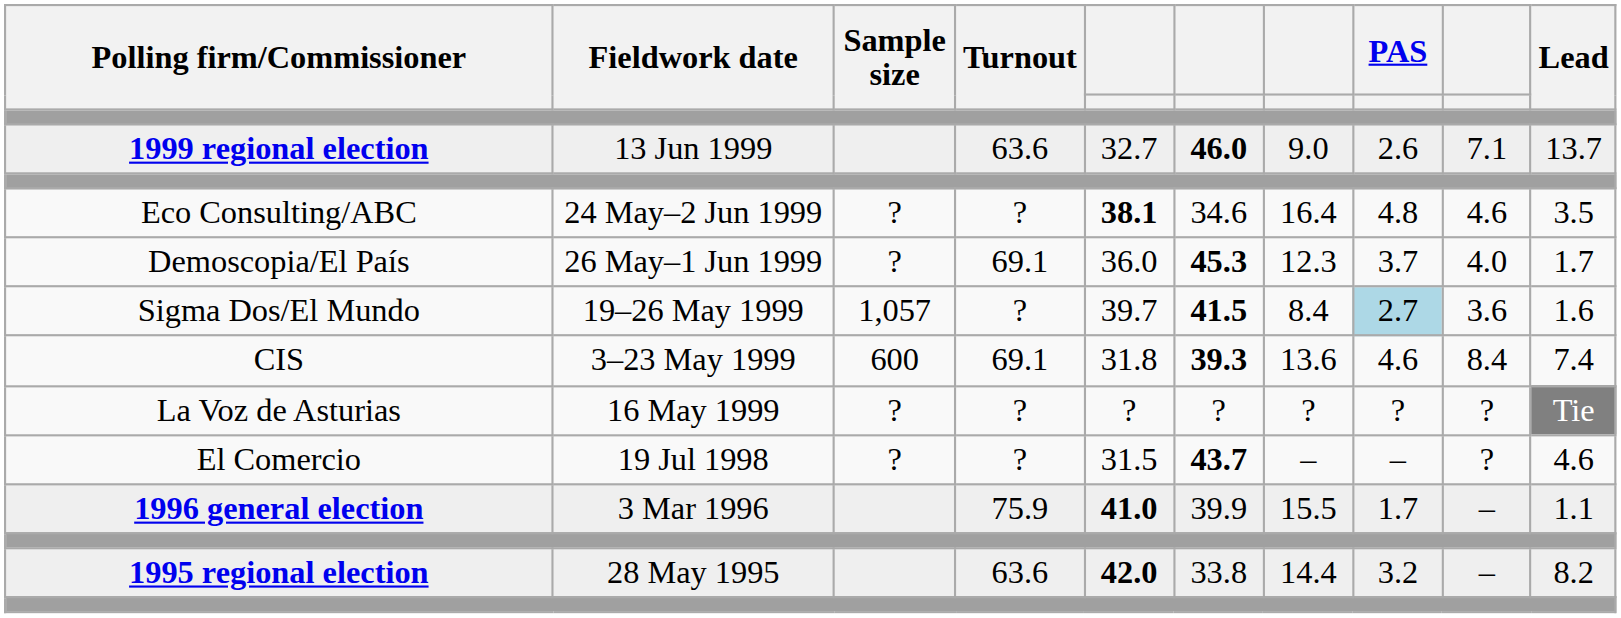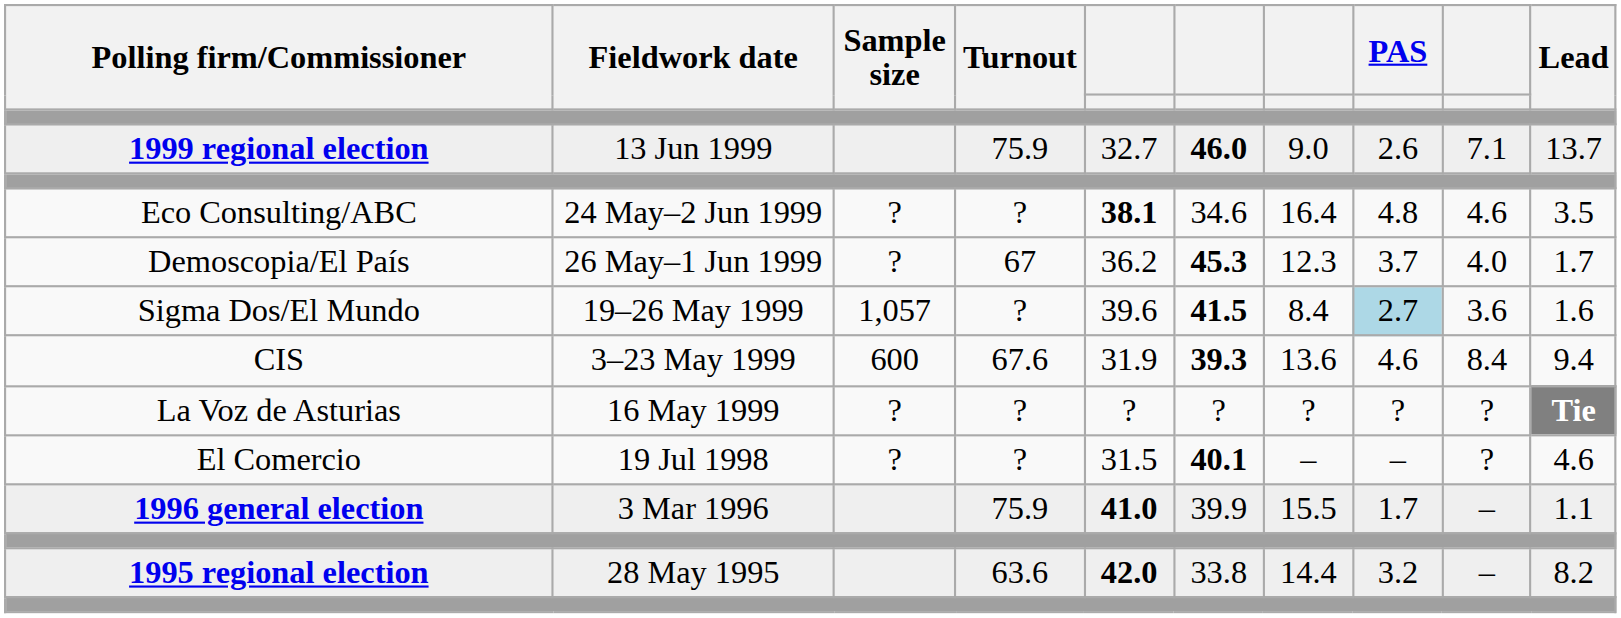1999 regional election | Turnout: 63.6 -> 75.9
Demoscopia/El País | Turnout: 69.1 -> 67
Demoscopia/El País | column 5: 36.0 -> 36.2
Sigma Dos/El Mundo | column 5: 39.7 -> 39.6
CIS | Turnout: 69.1 -> 67.6
CIS | column 5: 31.8 -> 31.9
CIS | Lead: 7.4 -> 9.4
La Voz de Asturias | Lead: normal -> bold
El Comercio | column 6: 43.7 -> 40.1
